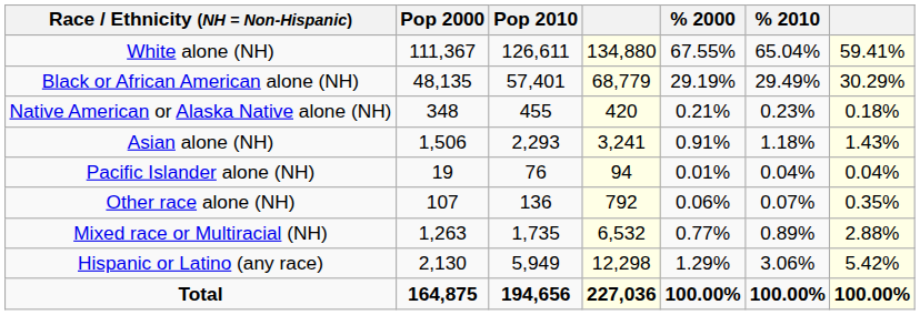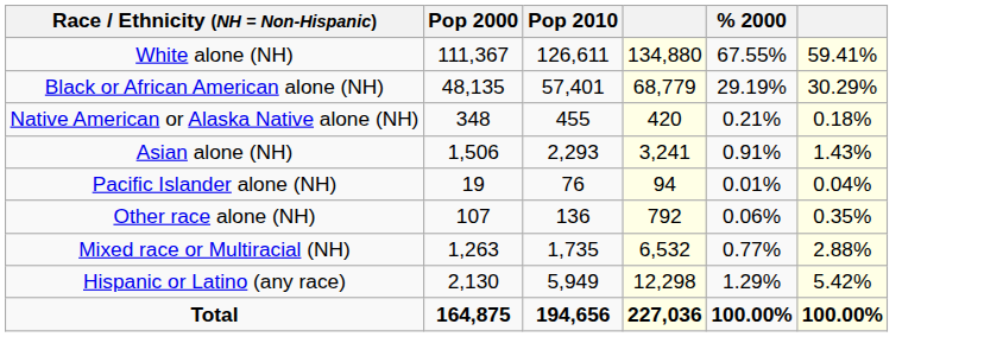- column: % 2010 | 65.04% | 29.49% | 0.23% | 1.18% | 0.04% | 0.07% | 0.89% | 3.06% | 100.00%
